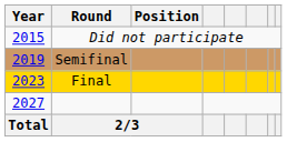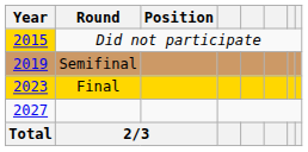Did not participate | Year: no background -> gold background
